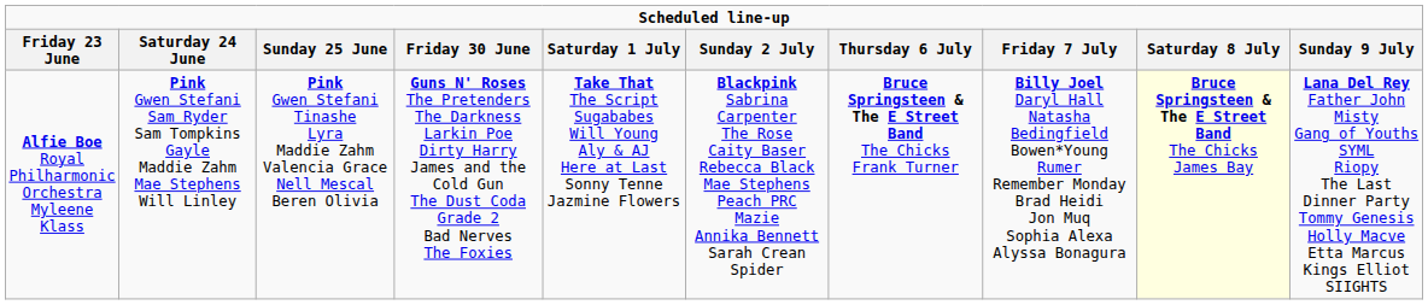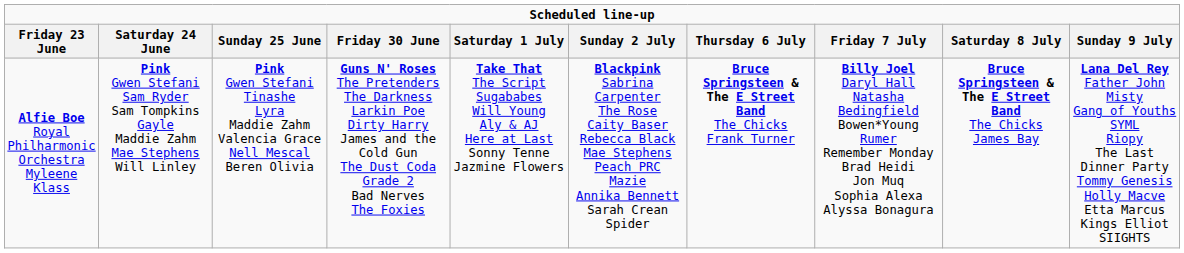Alfie Boe Royal Philharmonic Orchestra Myleene Klass | Saturday 8 July: lightyellow background -> no background
